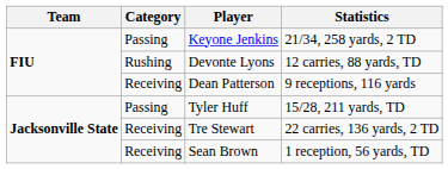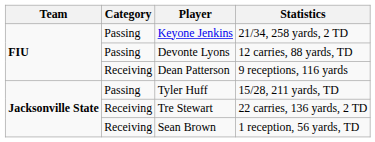Devonte Lyons | Category: Rushing -> Passing
